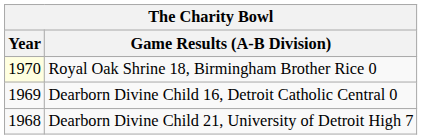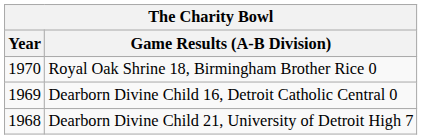Royal Oak Shrine 18, Birmingham Brother Rice 0 | Year: lightyellow background -> no background
